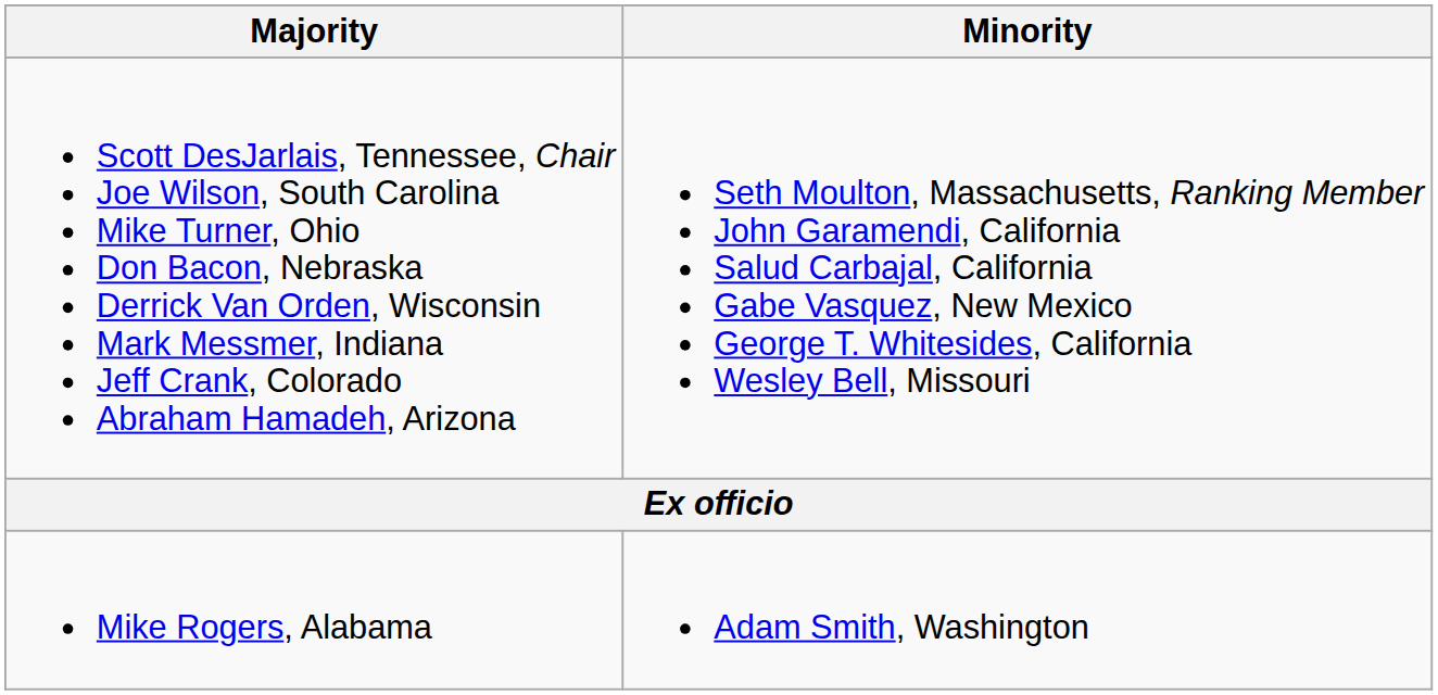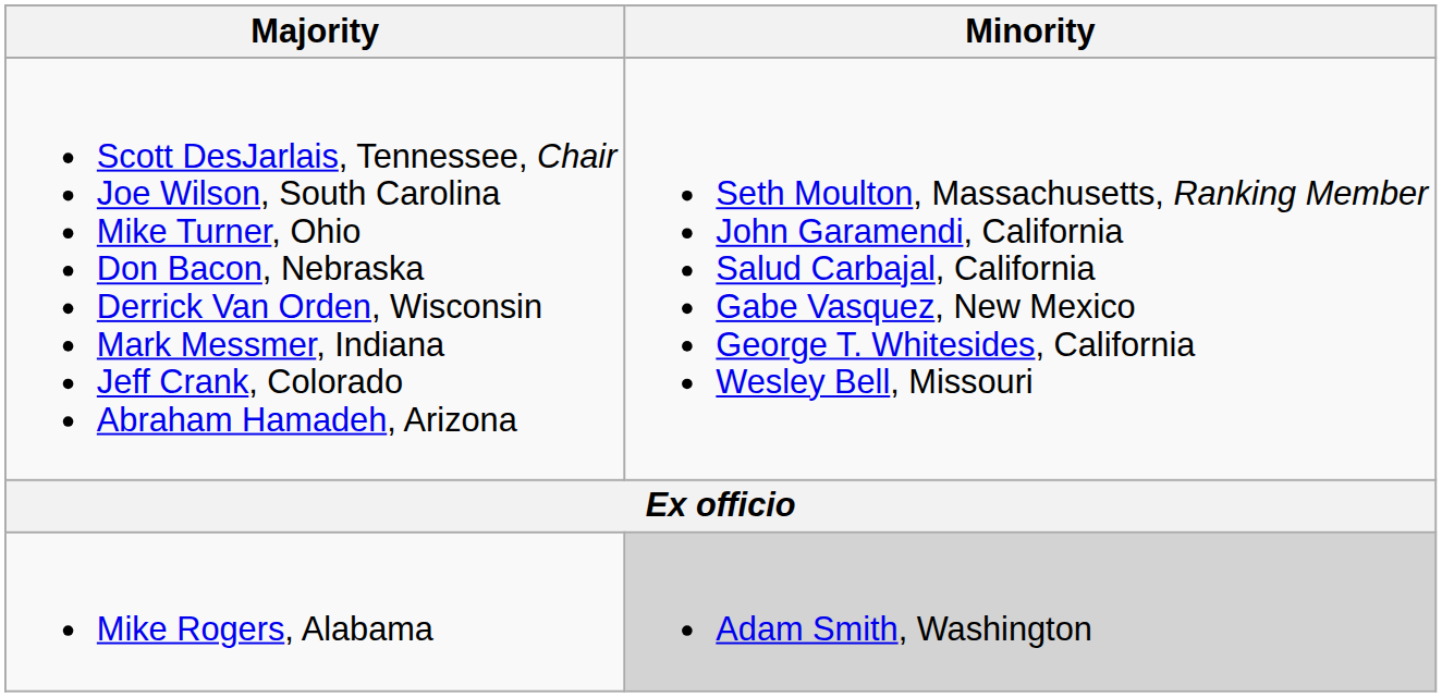Mike Rogers, Alabama | Minority: no background -> lightgrey background
